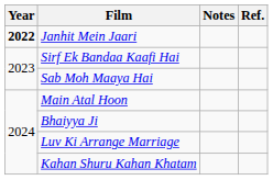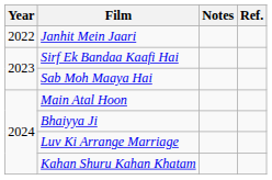Janhit Mein Jaari | Year: bold -> normal
